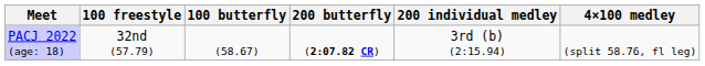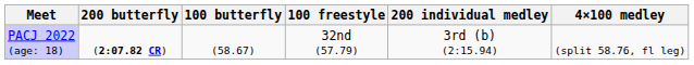columns swapped: 100 freestyle <-> 200 butterfly
